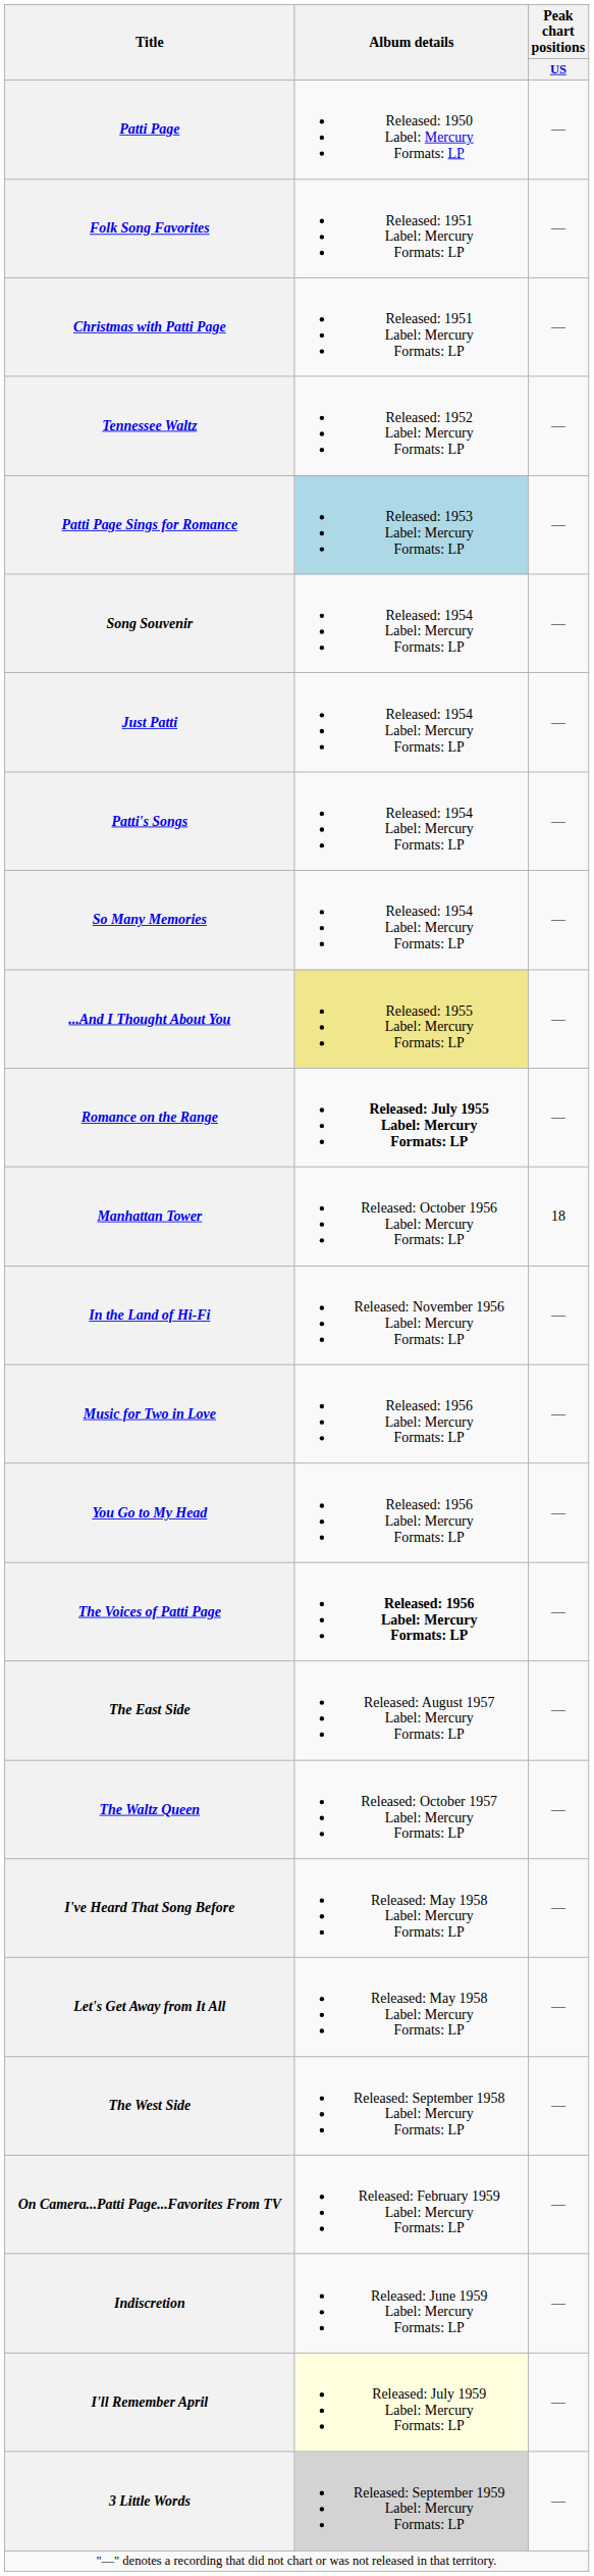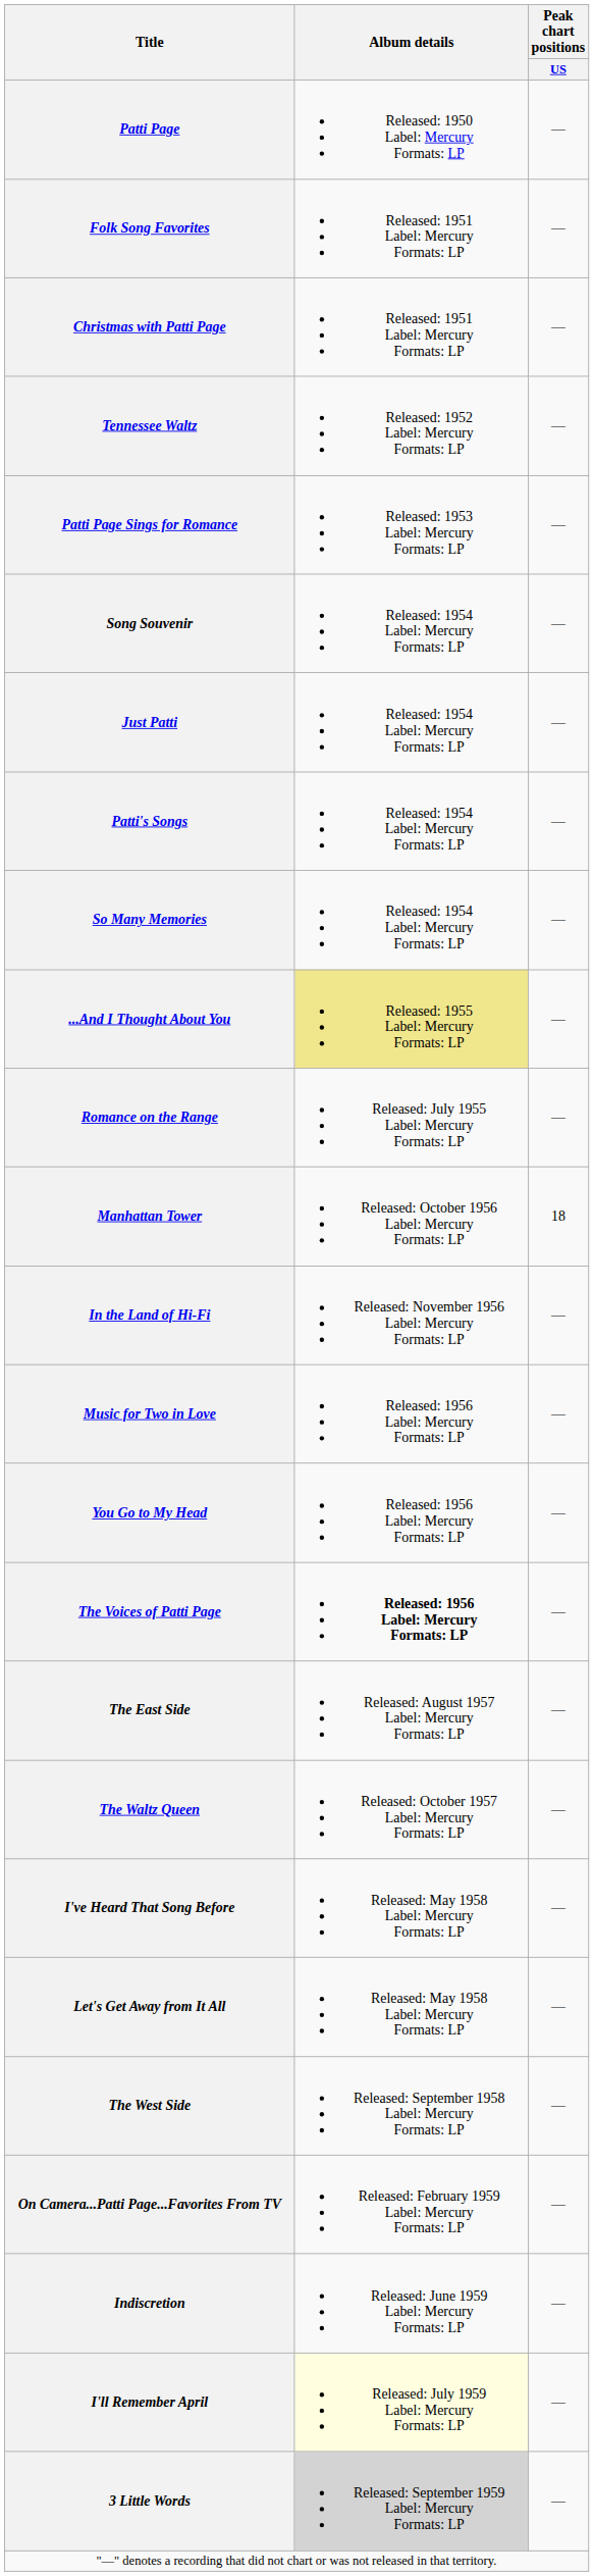Patti Page Sings for Romance | Album details: lightblue background -> no background
Romance on the Range | Album details: bold -> normal
